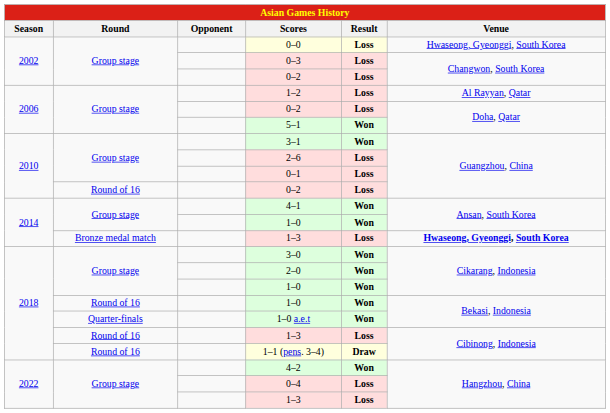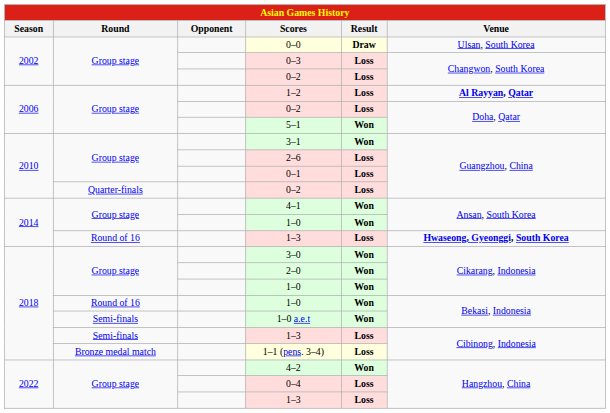0–0 | Result: Loss -> Draw
0–0 | Venue: Hwaseong, Gyeonggi, South Korea -> Ulsan, South Korea
1–2 | Venue: normal -> bold
2010 / 0–2 | Round: Round of 16 -> Quarter-finals
2014 / 1–3 | Round: Bronze medal match -> Round of 16
1–0 a.e.t | Round: Quarter-finals -> Semi-finals
2018 / 1–3 | Round: Round of 16 -> Semi-finals
1–1 (pens. 3–4) | Round: Round of 16 -> Bronze medal match
1–1 (pens. 3–4) | Result: Draw -> Loss
